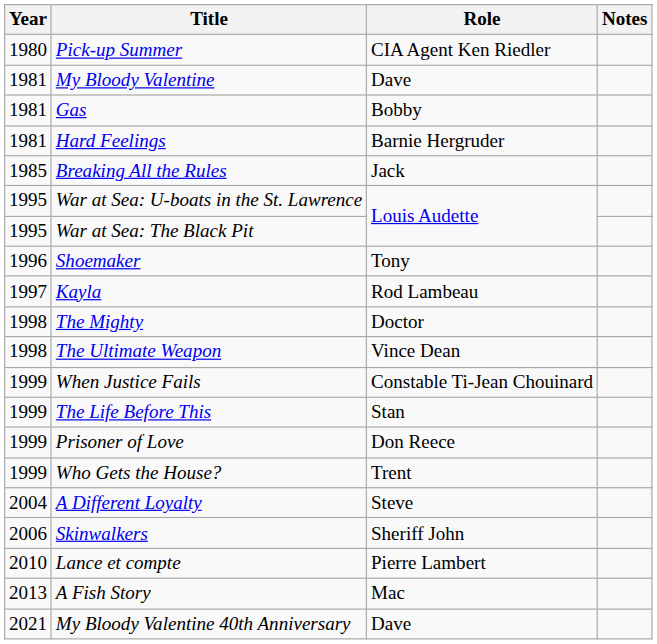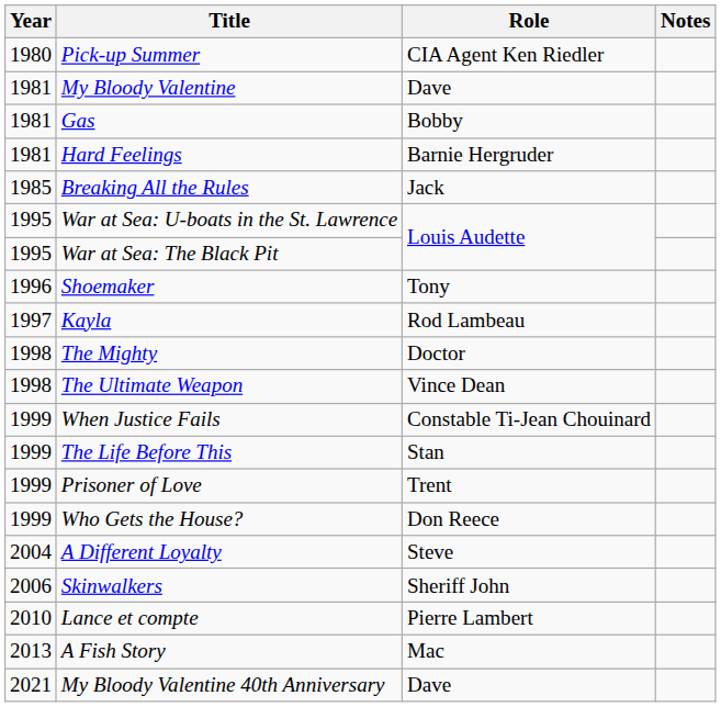Prisoner of Love | Role: Don Reece -> Trent
Who Gets the House? | Role: Trent -> Don Reece
